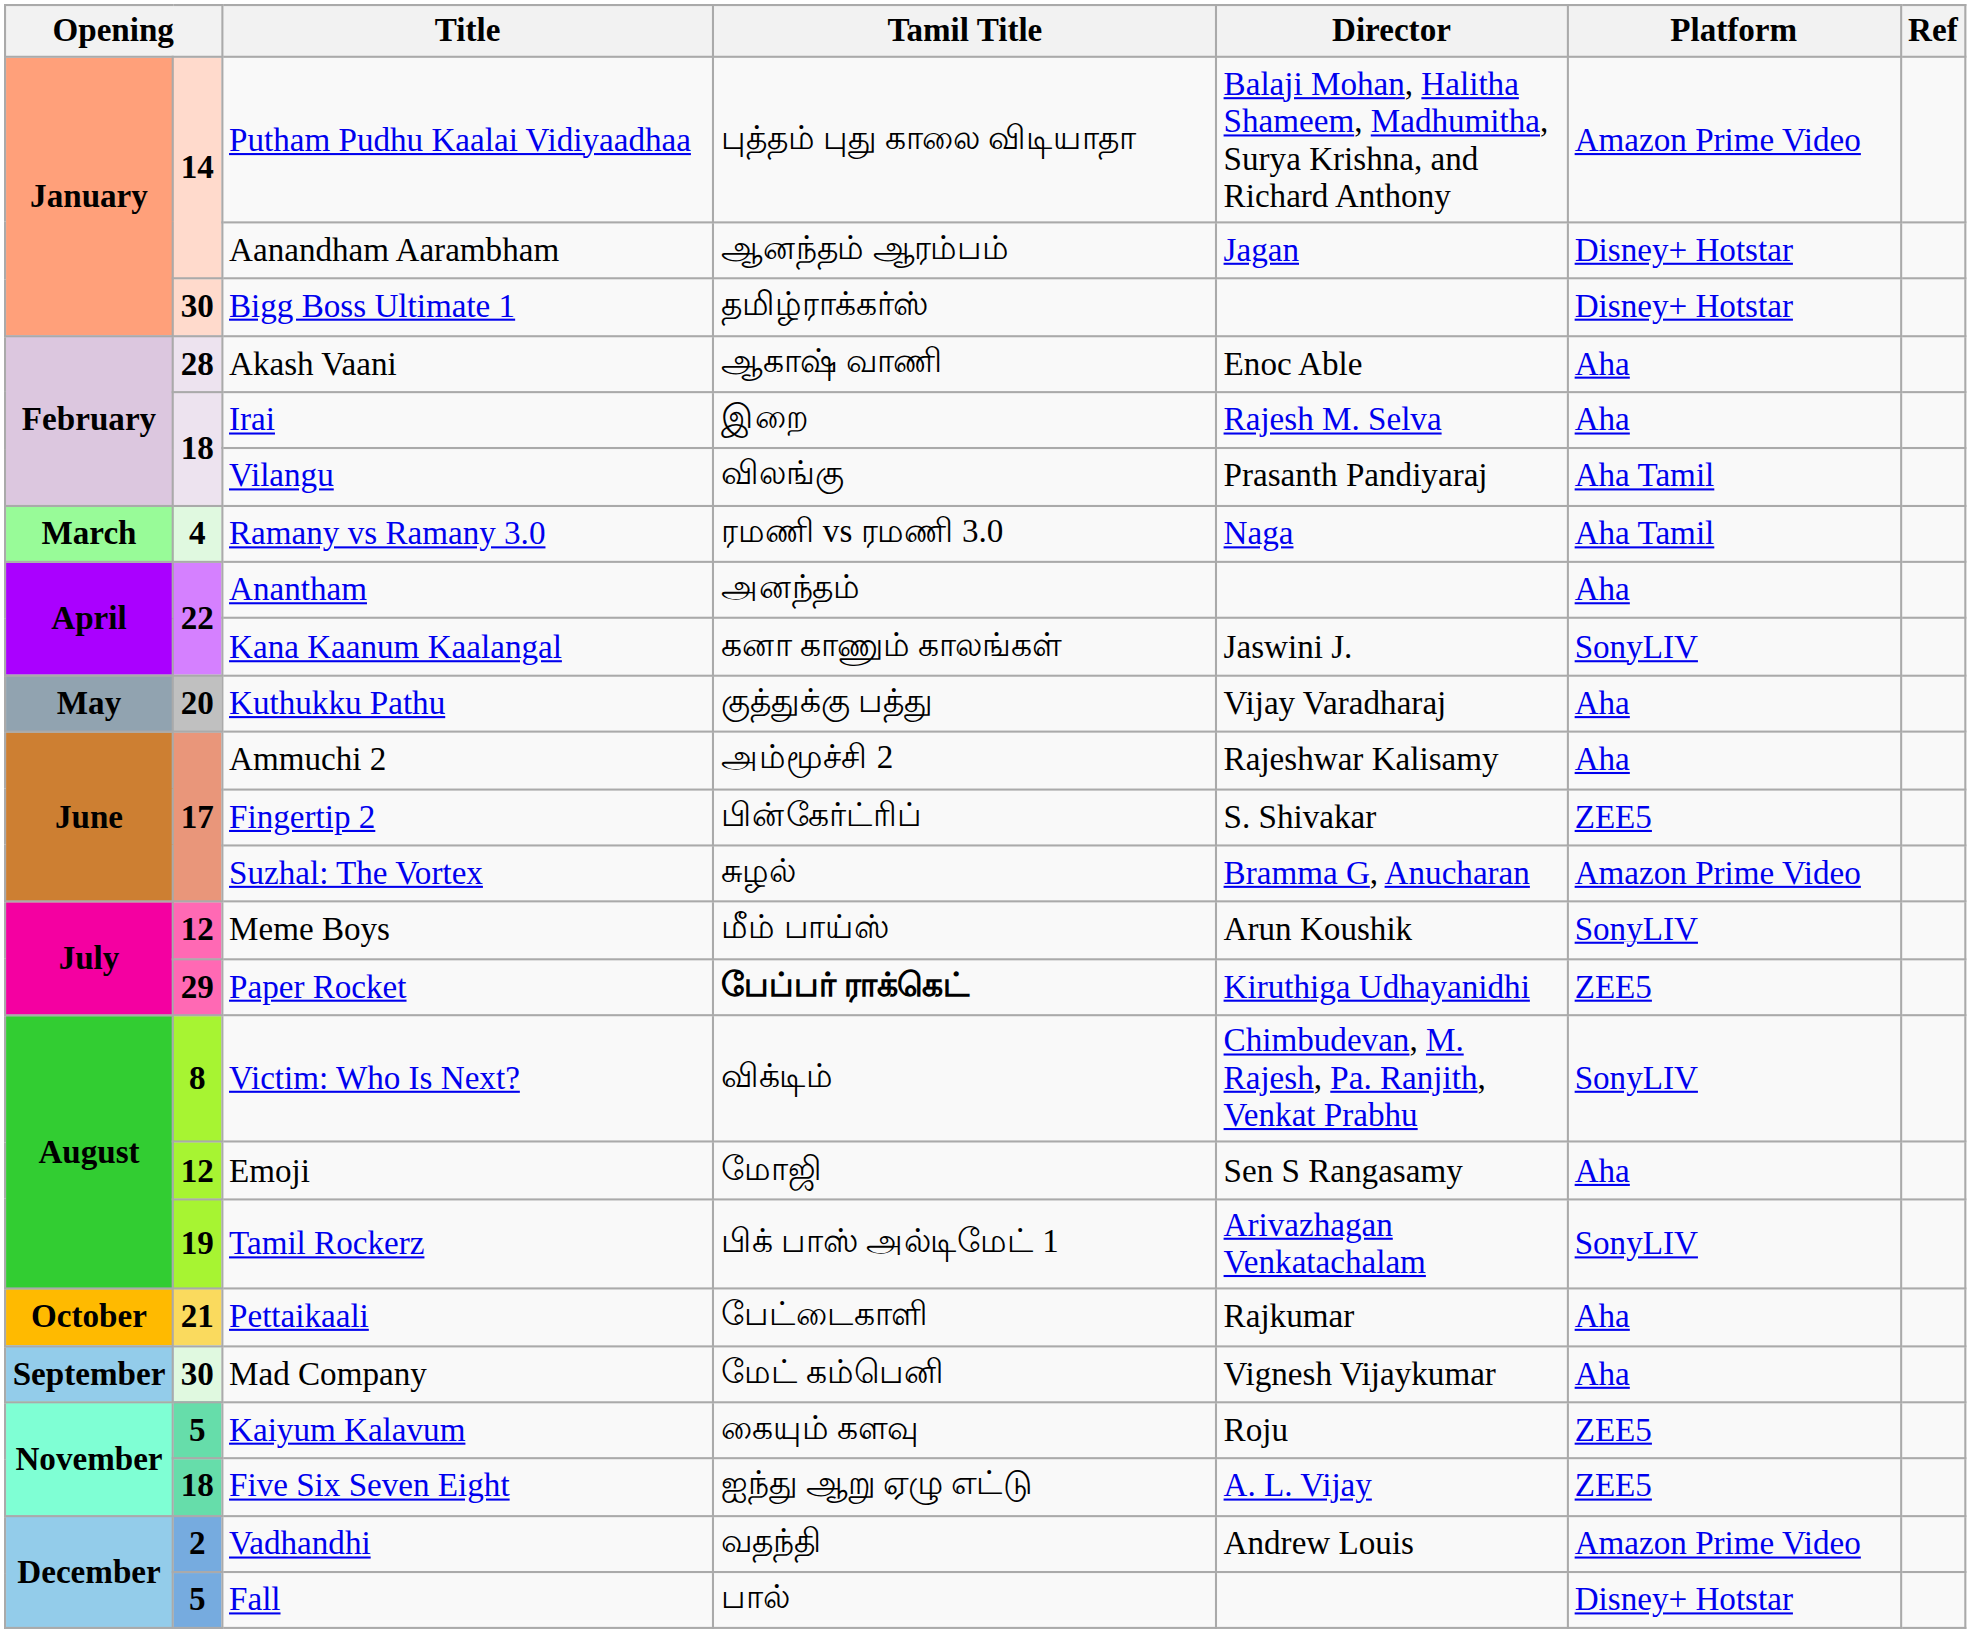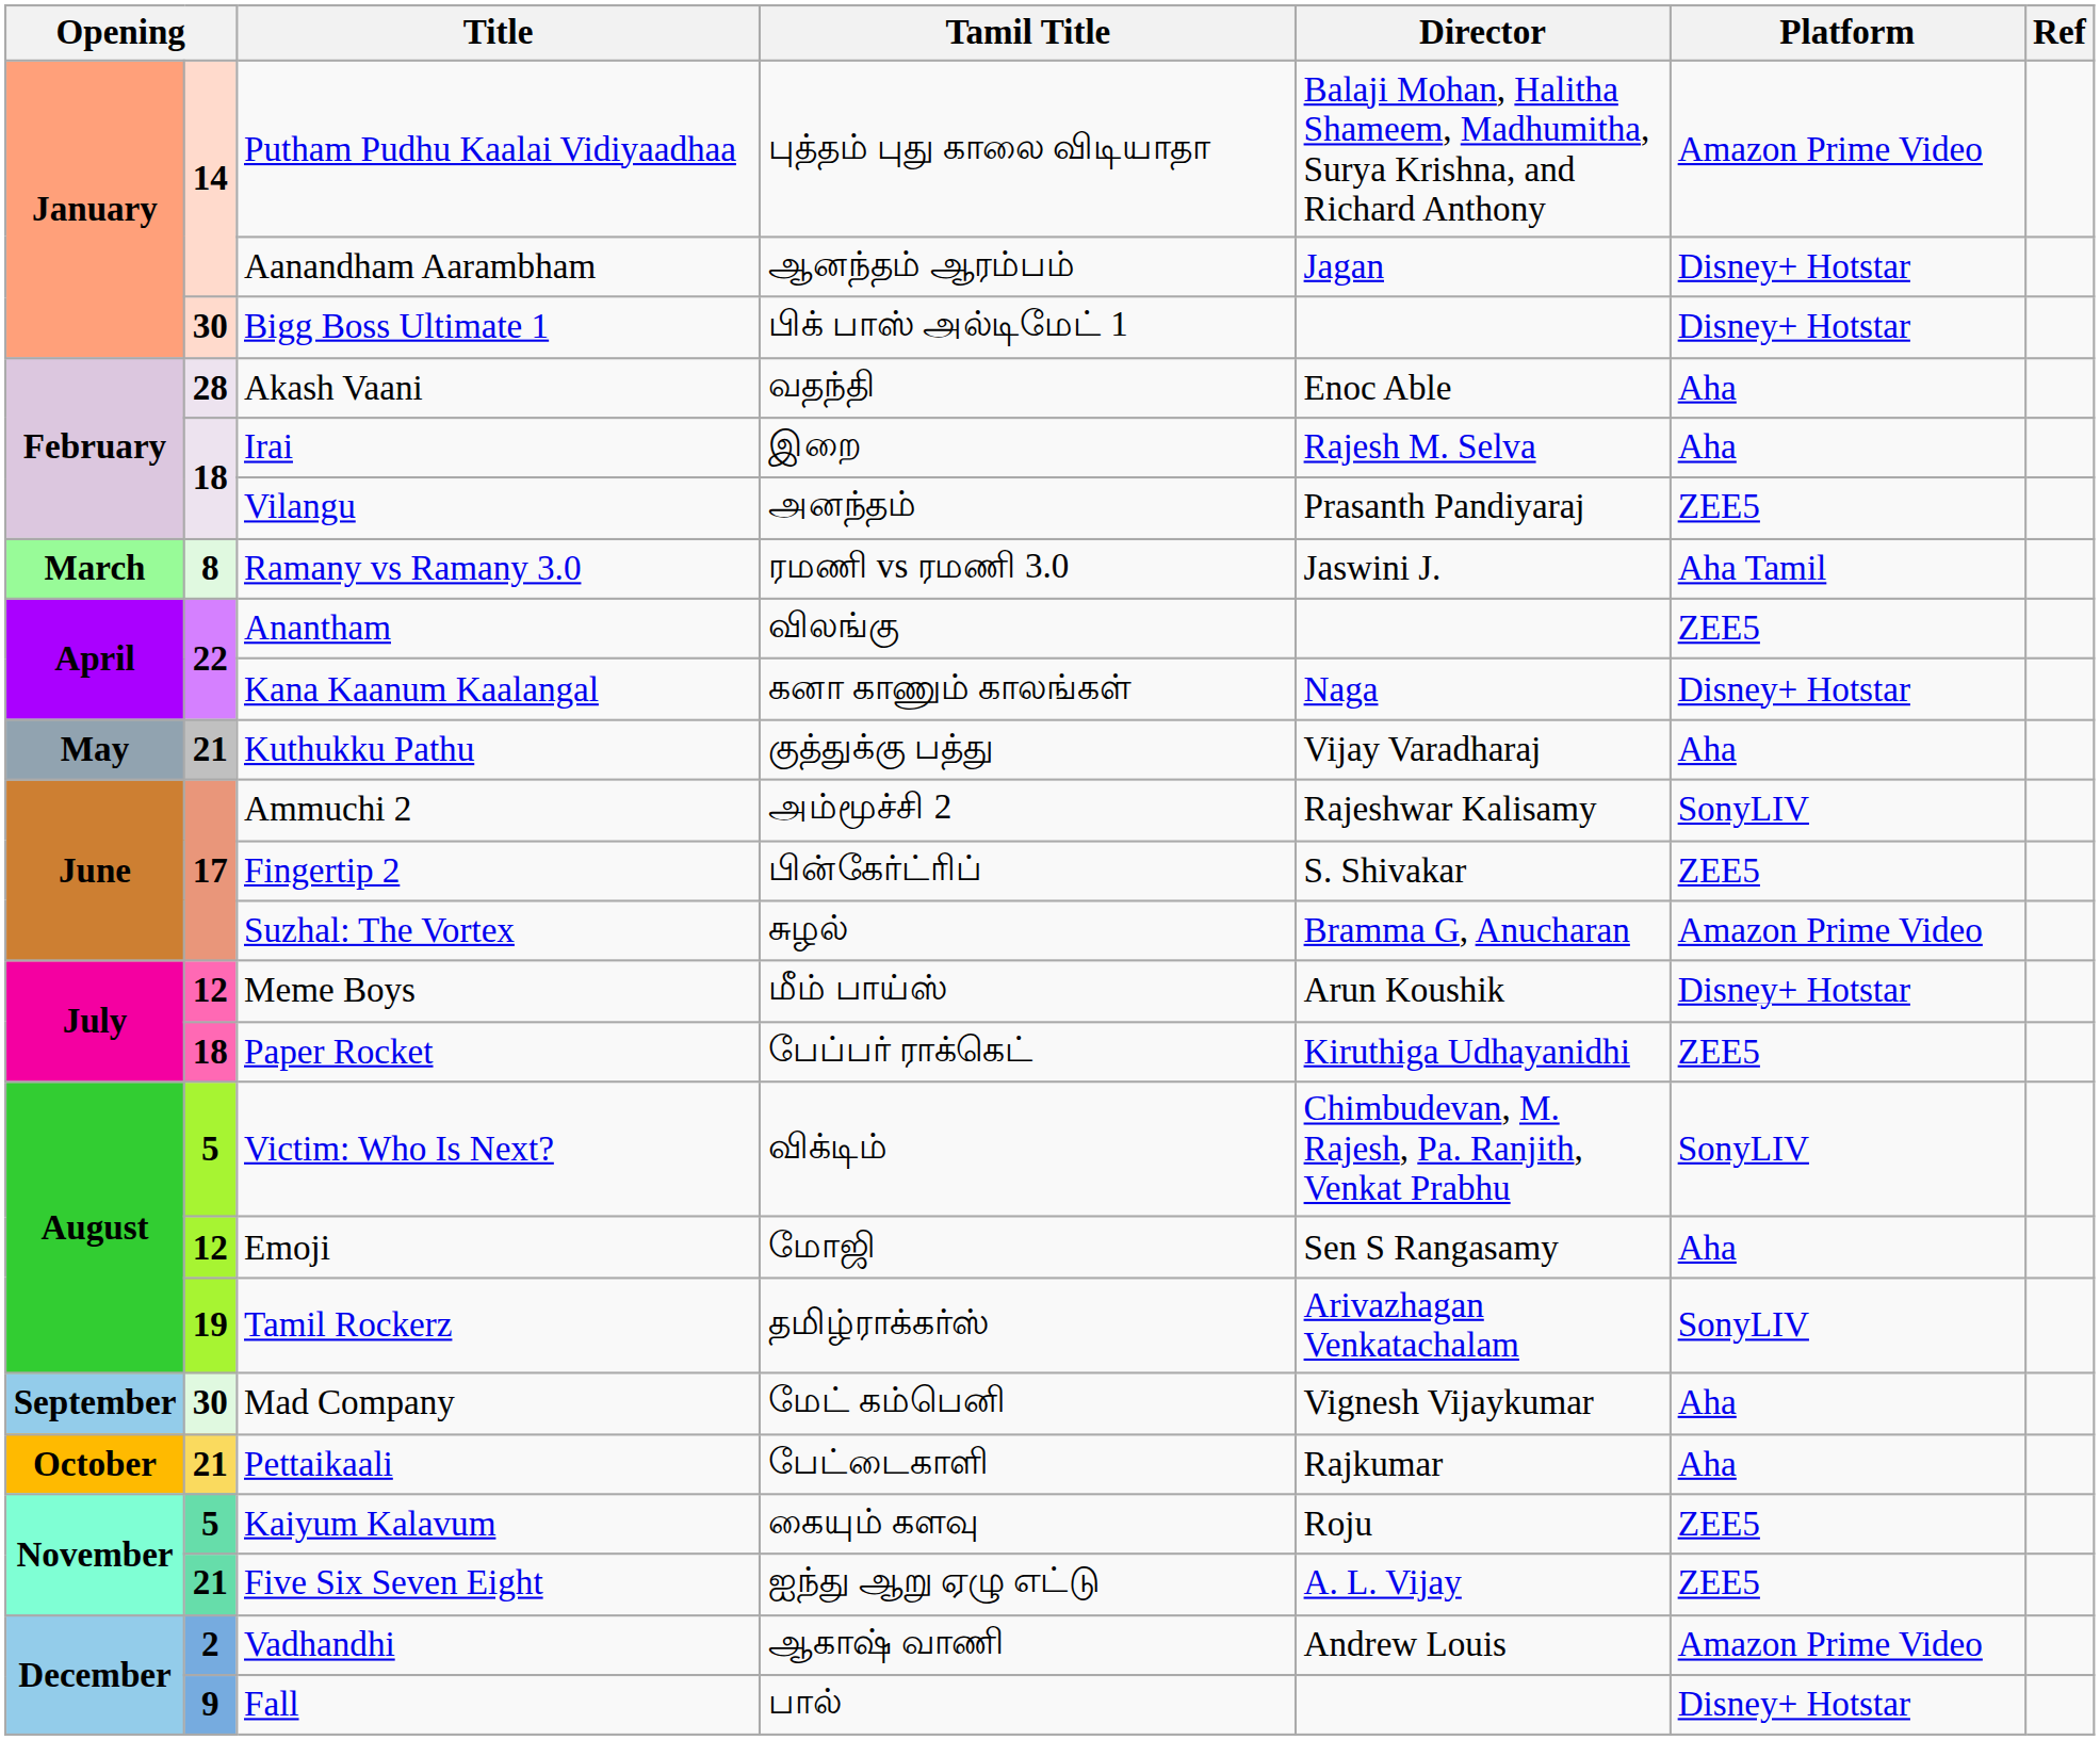Bigg Boss Ultimate 1 | Tamil Title: தமிழ்ராக்கர்ஸ் -> பிக் பாஸ் அல்டிமேட் 1
Akash Vaani | Tamil Title: ஆகாஷ் வாணி -> வதந்தி
Vilangu | Tamil Title: விலங்கு -> அனந்தம்
Vilangu | Platform: Aha Tamil -> ZEE5
Ramany vs Ramany 3.0 | column 2: 4 -> 8
Ramany vs Ramany 3.0 | Director: Naga -> Jaswini J.
Anantham | Tamil Title: அனந்தம் -> விலங்கு
Anantham | Platform: Aha -> ZEE5
Kana Kaanum Kaalangal | Director: Jaswini J. -> Naga
Kana Kaanum Kaalangal | Platform: SonyLIV -> Disney+ Hotstar
Kuthukku Pathu | column 2: 20 -> 21
Ammuchi 2 | Platform: Aha -> SonyLIV
Meme Boys | Platform: SonyLIV -> Disney+ Hotstar
Paper Rocket | column 2: 29 -> 18
Paper Rocket | Tamil Title: bold -> normal
Victim: Who Is Next? | column 2: 8 -> 5
Tamil Rockerz | Tamil Title: பிக் பாஸ் அல்டிமேட் 1 -> தமிழ்ராக்கர்ஸ்
rows swapped: Mad Company <-> Pettaikaali
Five Six Seven Eight | column 2: 18 -> 21
Vadhandhi | Tamil Title: வதந்தி -> ஆகாஷ் வாணி
Fall | column 2: 5 -> 9
